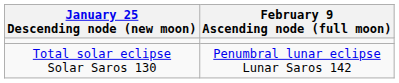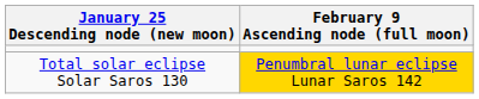row 3 | February 9 Ascending node (full moon): no background -> gold background
